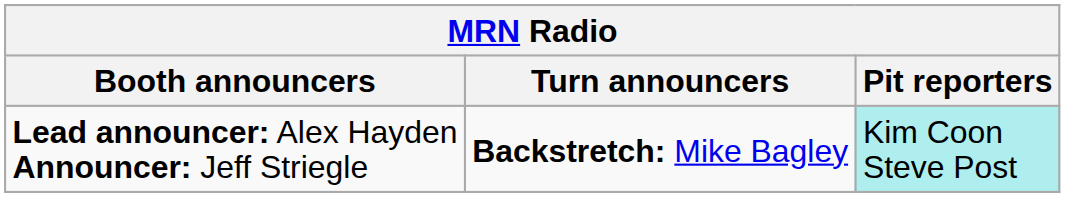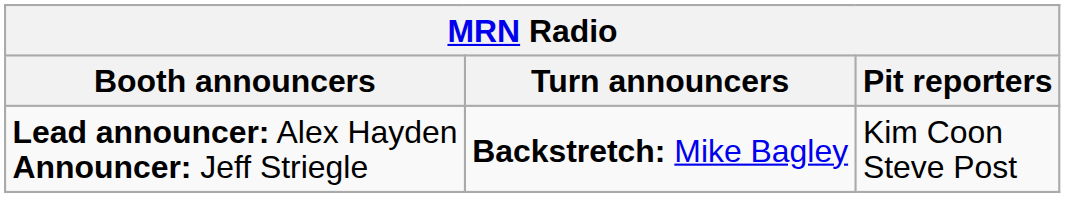Lead announcer: Alex Hayden Announcer: Jeff Striegle | Pit reporters: paleturquoise background -> no background
